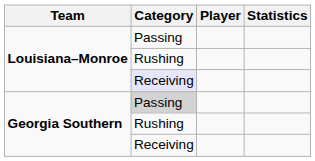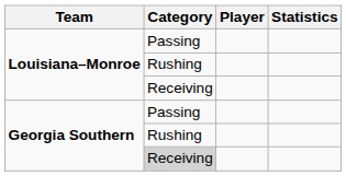Louisiana–Monroe / Receiving | Category: lavender background -> no background
Georgia Southern / Passing | Category: lightgrey background -> no background
Georgia Southern / Receiving | Category: no background -> lightgrey background
